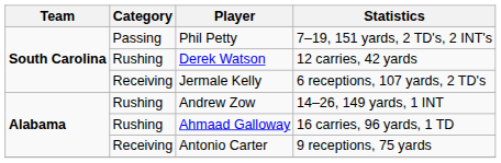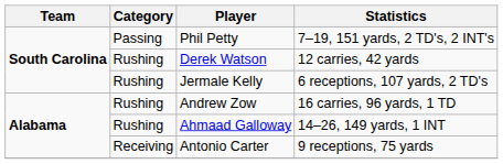Jermale Kelly | Category: Receiving -> Rushing
Andrew Zow | Statistics: 14–26, 149 yards, 1 INT -> 16 carries, 96 yards, 1 TD
Ahmaad Galloway | Statistics: 16 carries, 96 yards, 1 TD -> 14–26, 149 yards, 1 INT
